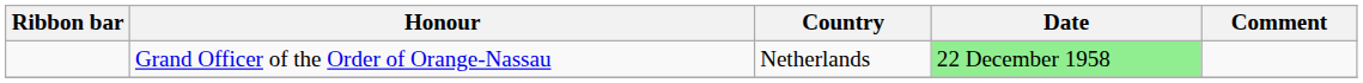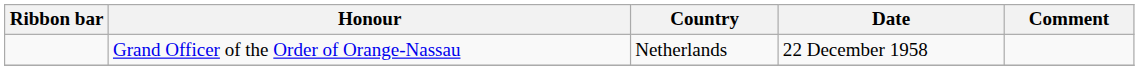Grand Officer of the Order of Orange-Nassau | Date: lightgreen background -> no background
